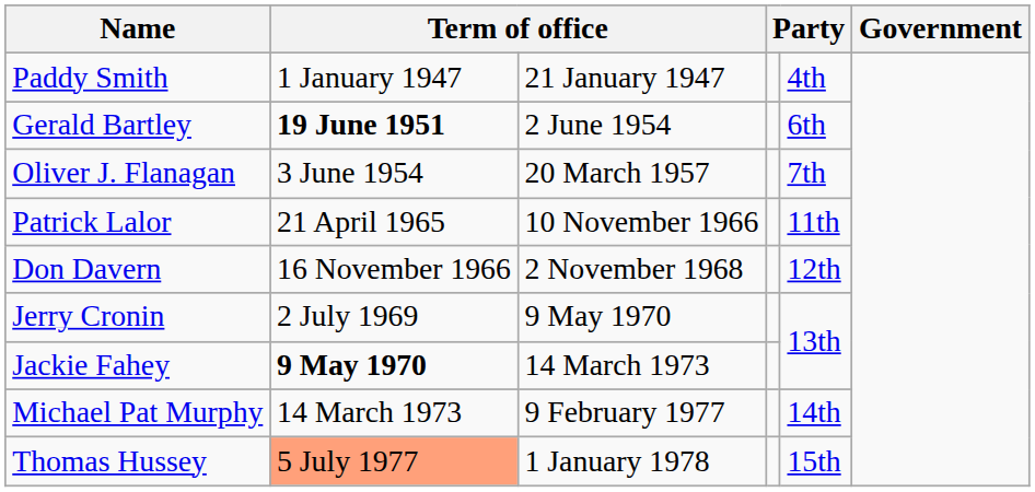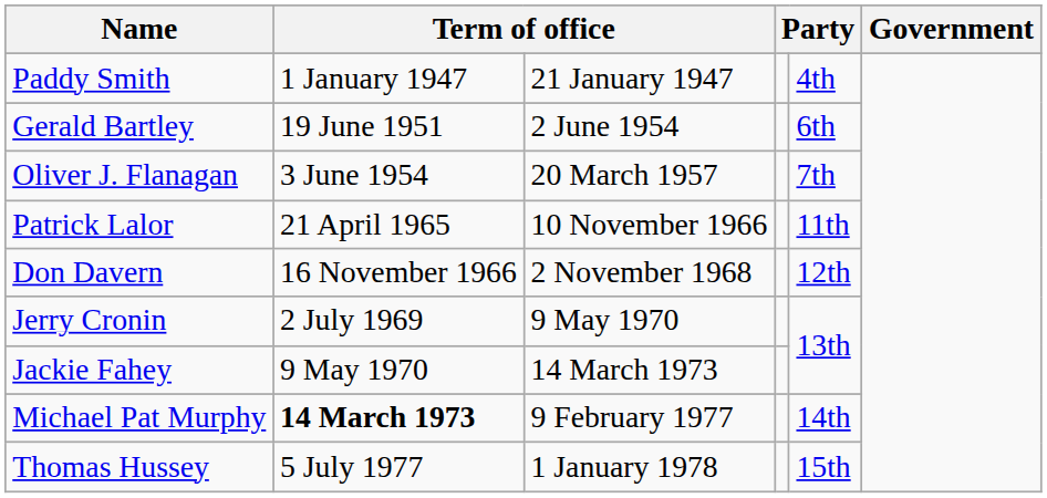Gerald Bartley | column 2: bold -> normal
Jackie Fahey | column 2: bold -> normal
Michael Pat Murphy | column 2: normal -> bold
Thomas Hussey | column 2: lightsalmon background -> no background
